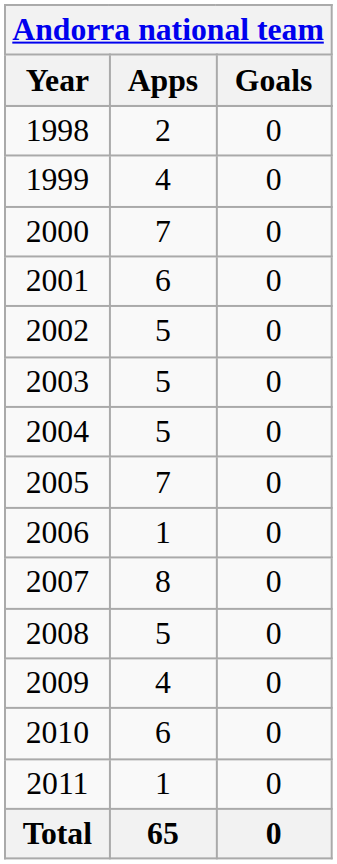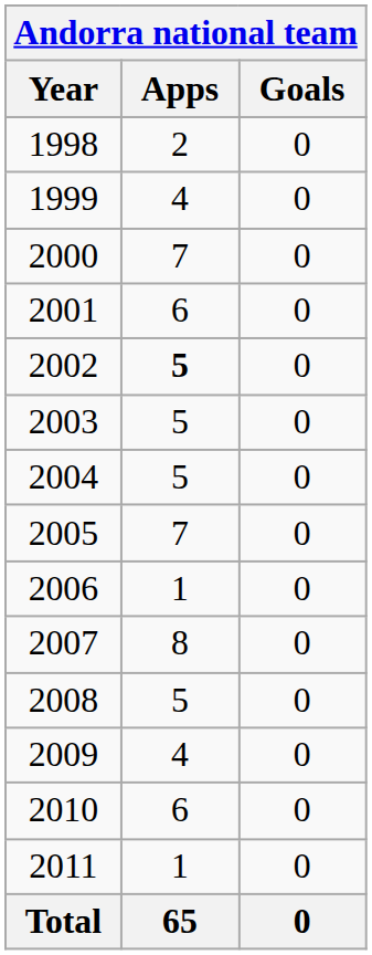2002 | Apps: normal -> bold
